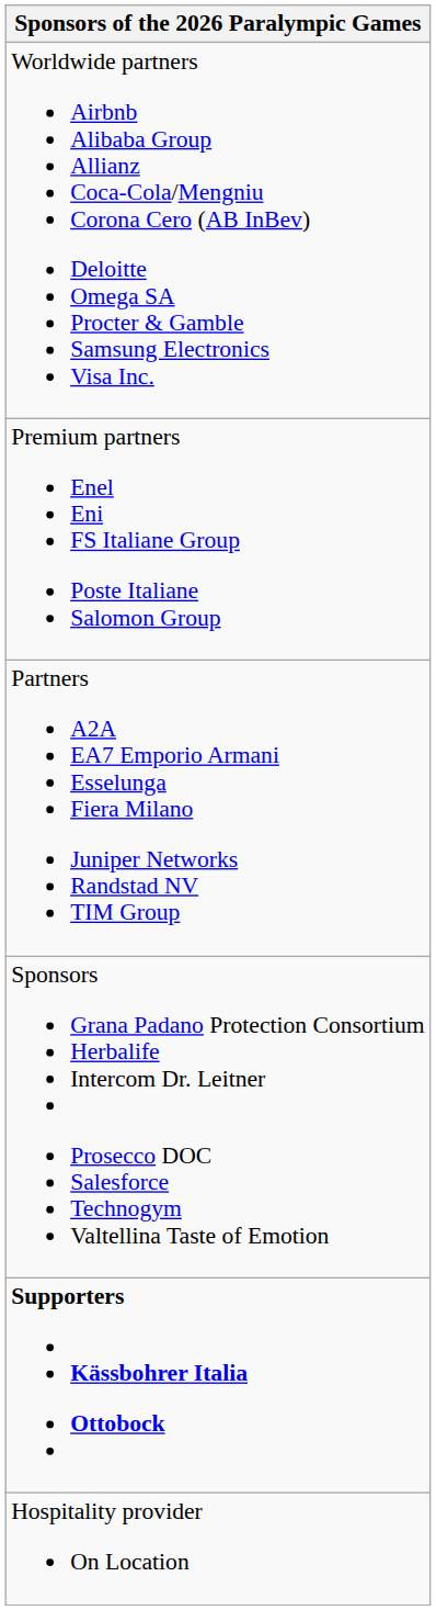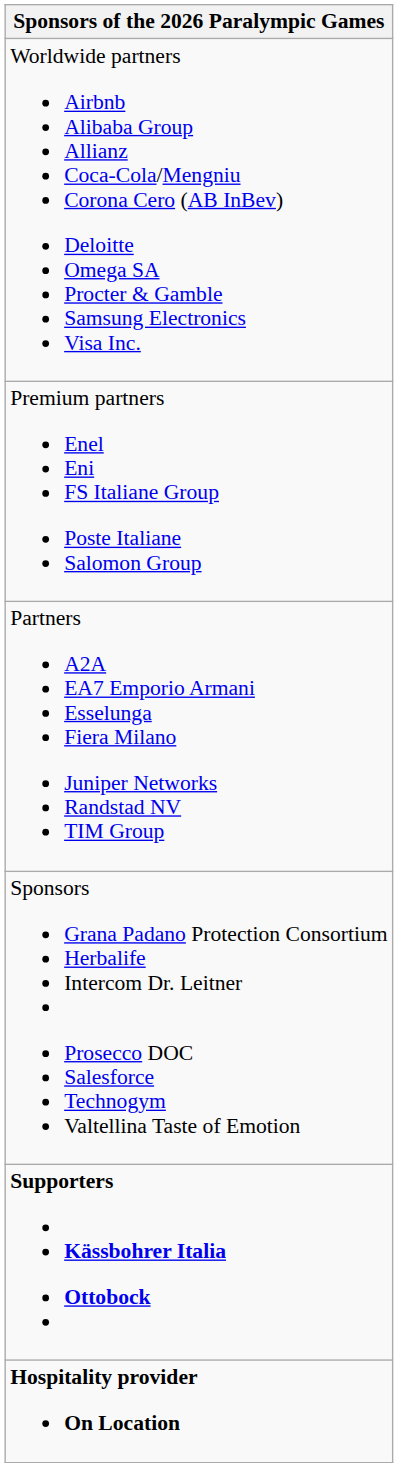row 7 | column 1: normal -> bold
